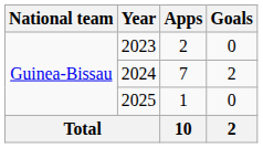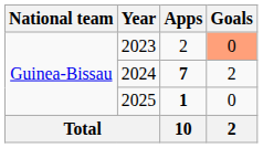2023 | Goals: no background -> lightsalmon background
2024 | Apps: normal -> bold
2025 | Apps: normal -> bold
